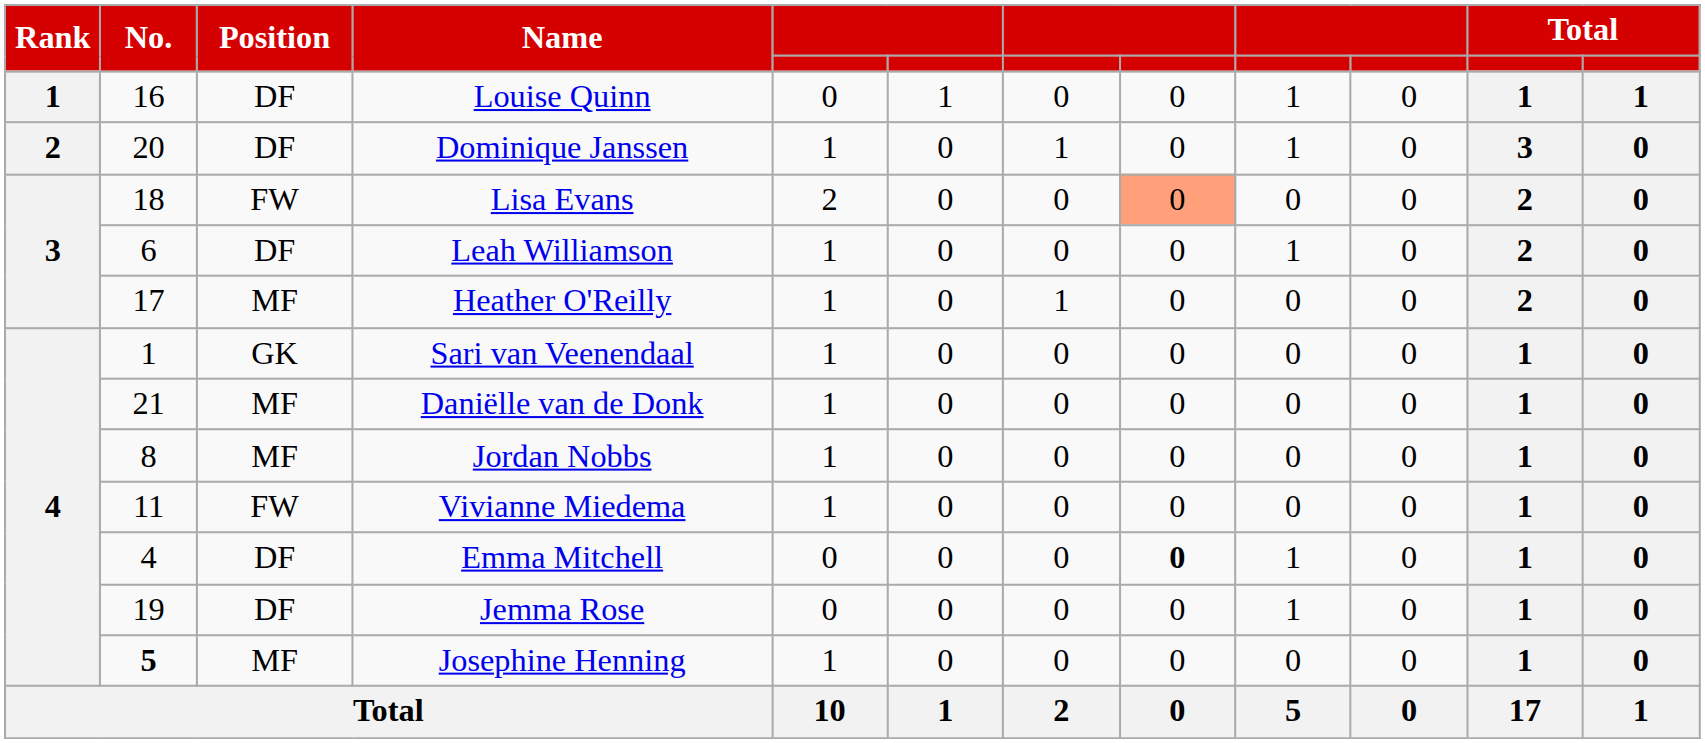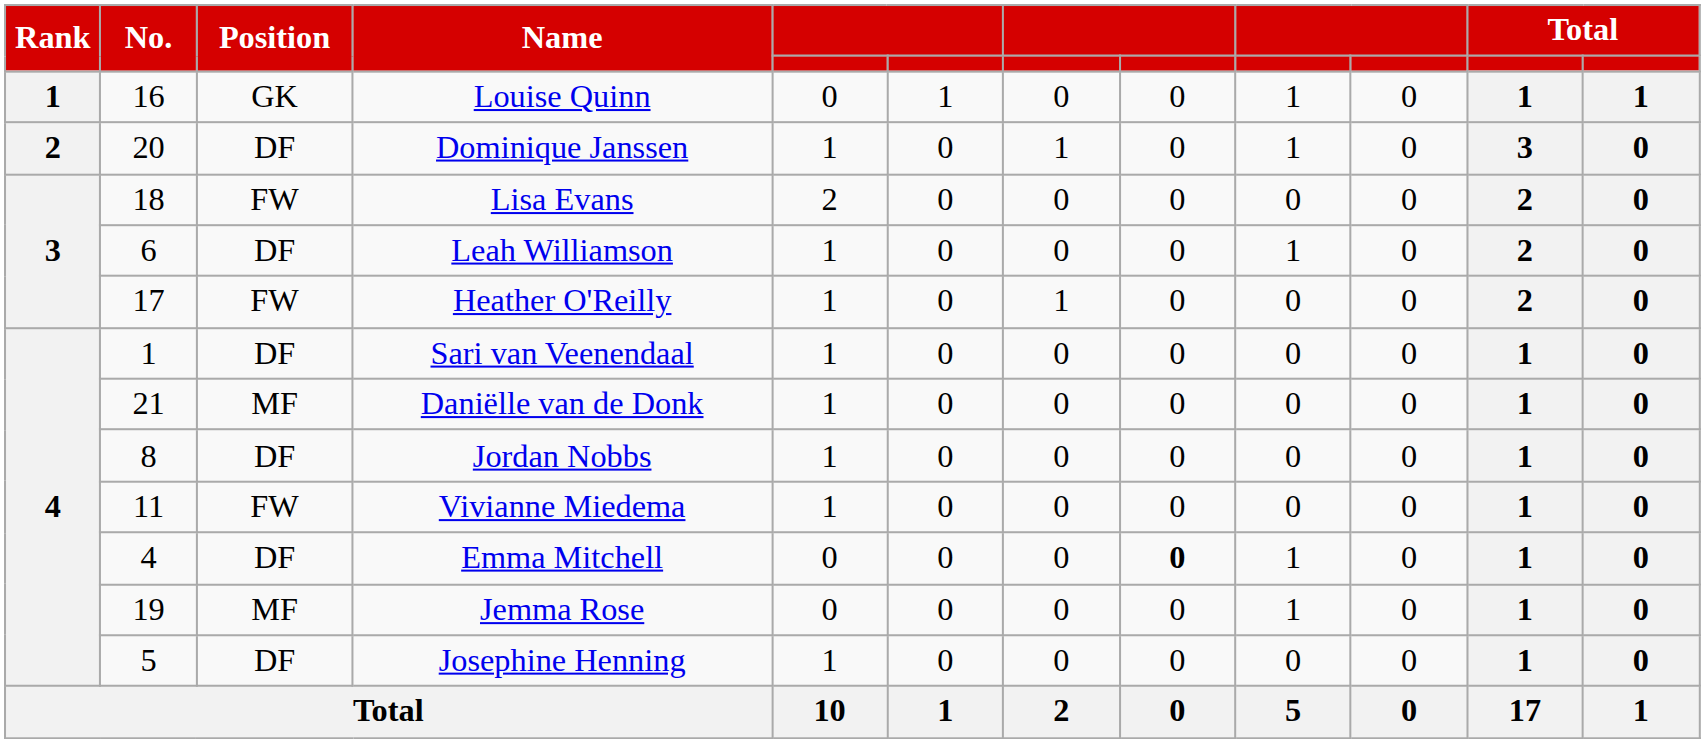Louise Quinn | Position: DF -> GK
Lisa Evans | column 8: lightsalmon background -> no background
Heather O'Reilly | Position: MF -> FW
Sari van Veenendaal | Position: GK -> DF
Jordan Nobbs | Position: MF -> DF
Jemma Rose | Position: DF -> MF
Josephine Henning | No.: bold -> normal
Josephine Henning | Position: MF -> DF
